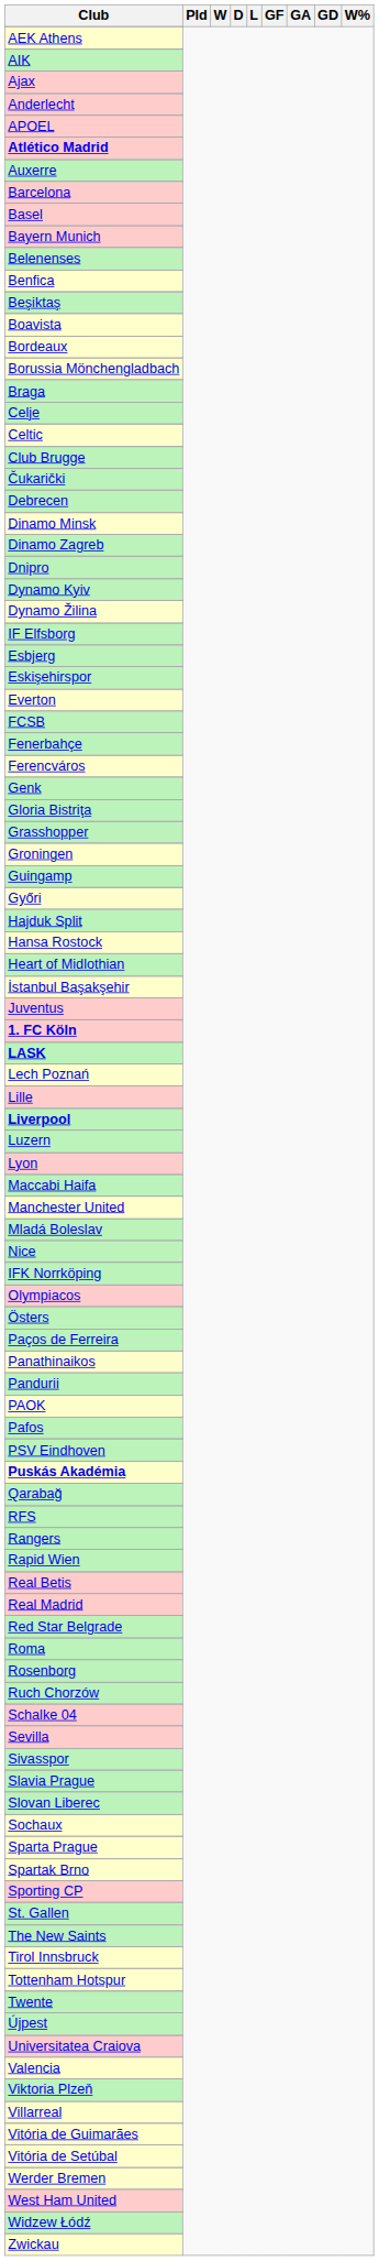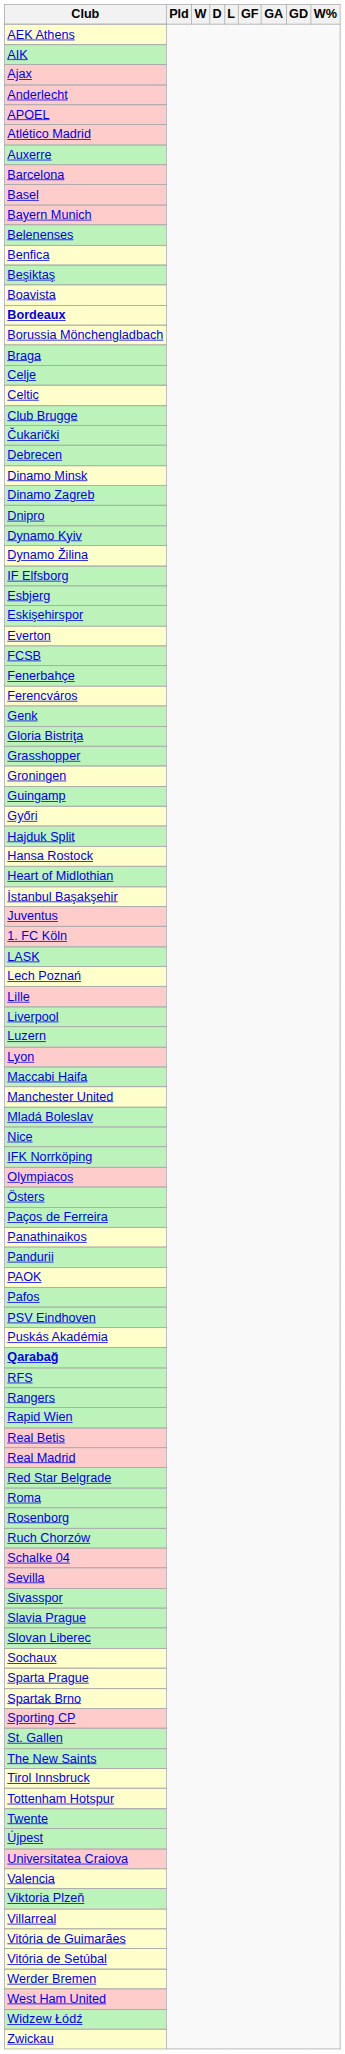Atlético Madrid | Club: bold -> normal
Bordeaux | Club: normal -> bold
1. FC Köln | Club: bold -> normal
LASK | Club: bold -> normal
Liverpool | Club: bold -> normal
Puskás Akadémia | Club: bold -> normal
Qarabağ | Club: normal -> bold
